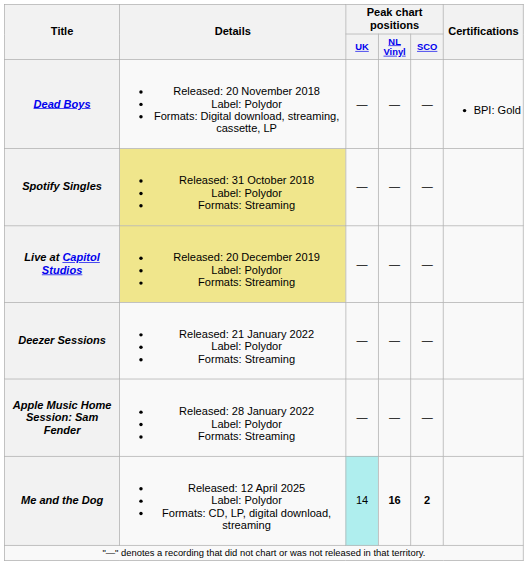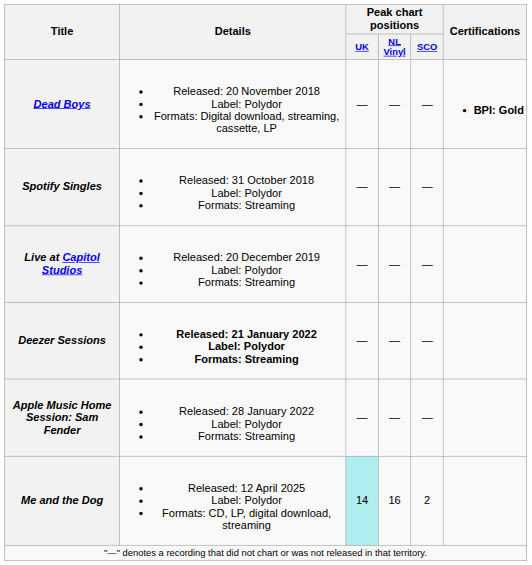Dead Boys | Certifications: normal -> bold
Spotify Singles | Details: khaki background -> no background
Live at Capitol Studios | Details: khaki background -> no background
Deezer Sessions | Details: normal -> bold
Me and the Dog | Peak chart positions / NL Vinyl: bold -> normal
Me and the Dog | Peak chart positions / SCO: bold -> normal
